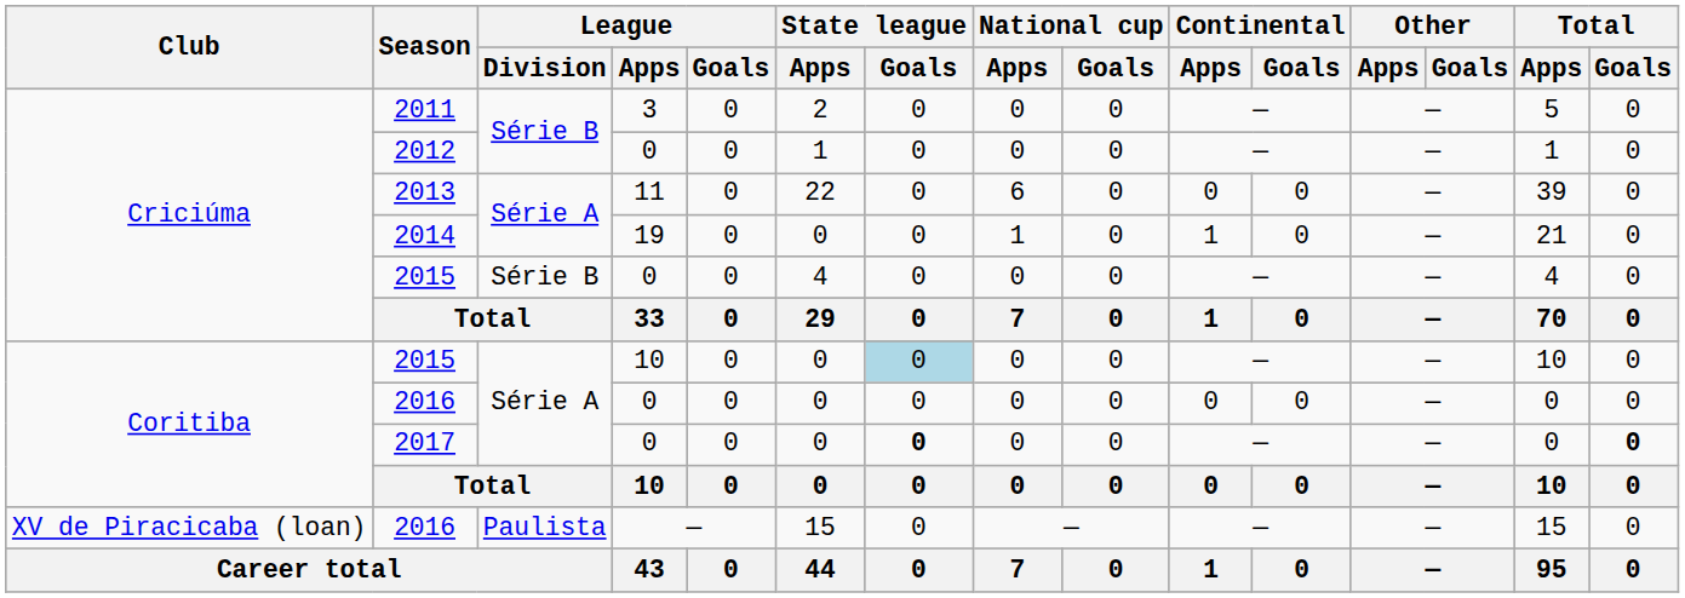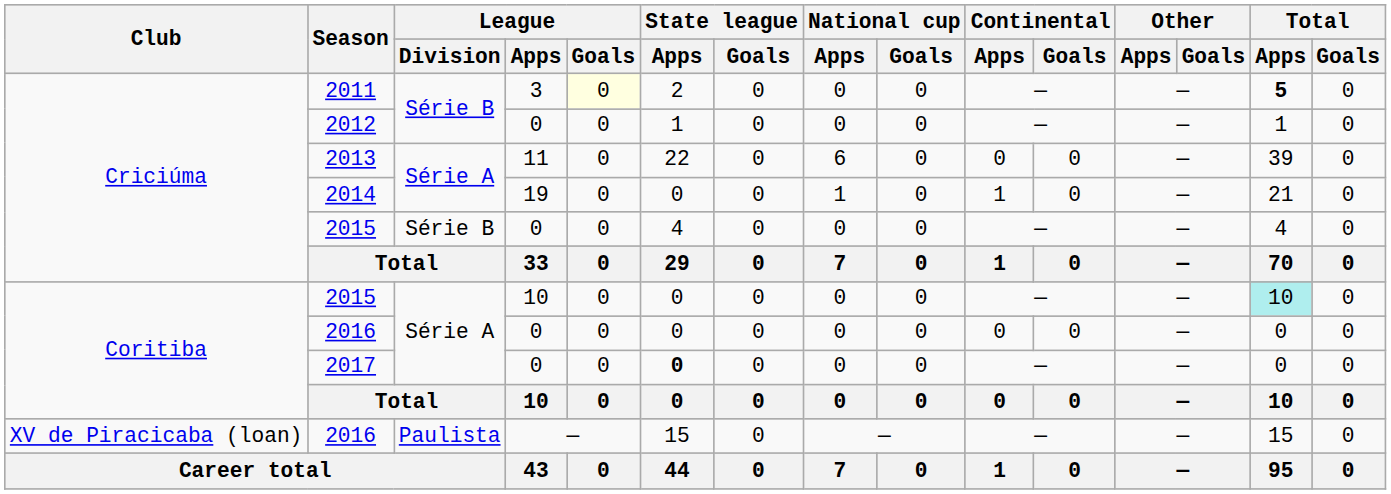2011 | League / Goals: no background -> lightyellow background
2011 | Total / Apps: normal -> bold
2015 / 10 | State league / Goals: lightblue background -> no background
2015 / 10 | Total / Apps: no background -> paleturquoise background
2017 | State league / Apps: normal -> bold
2017 | State league / Goals: bold -> normal
2017 | Total / Goals: bold -> normal
